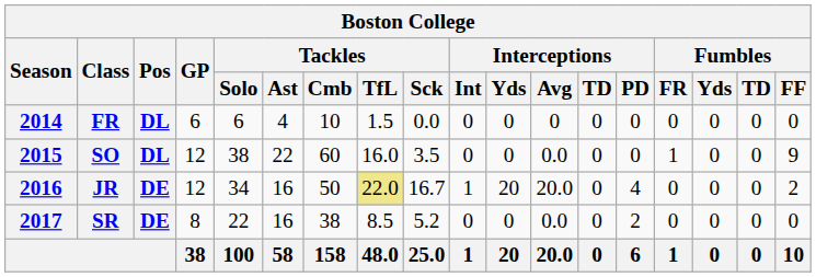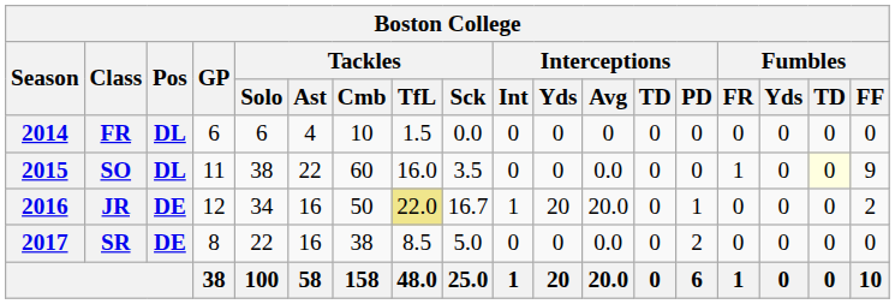SO | GP: 12 -> 11
SO | Fumbles / TD: no background -> lightyellow background
JR | Interceptions / PD: 4 -> 1
SR | Tackles / Sck: 5.2 -> 5.0
